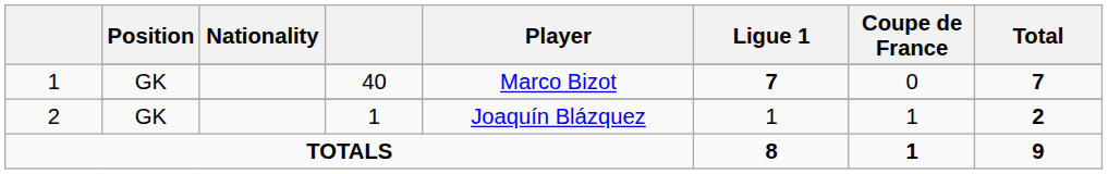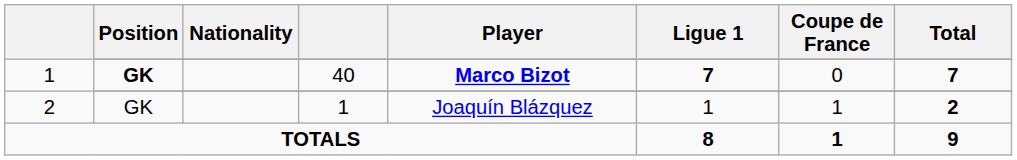40 | Position: normal -> bold
40 | Player: normal -> bold
